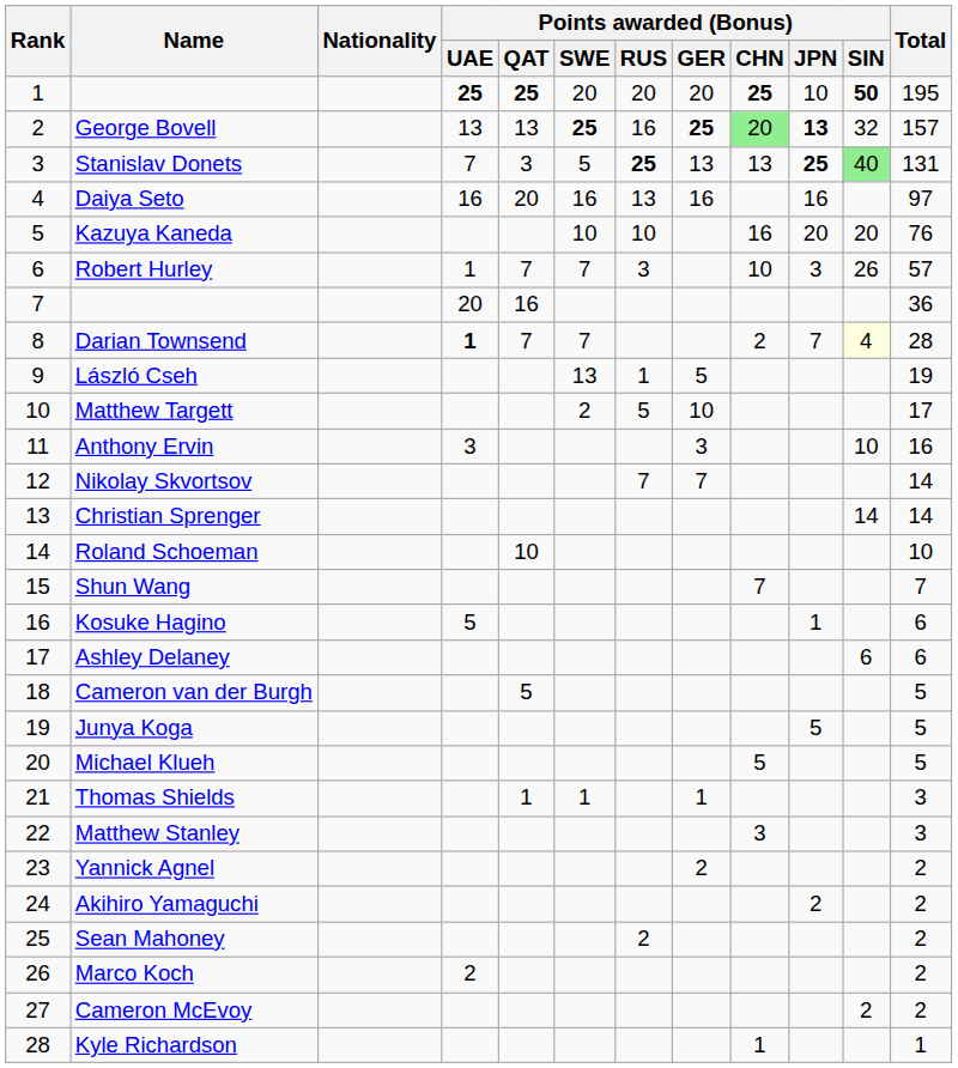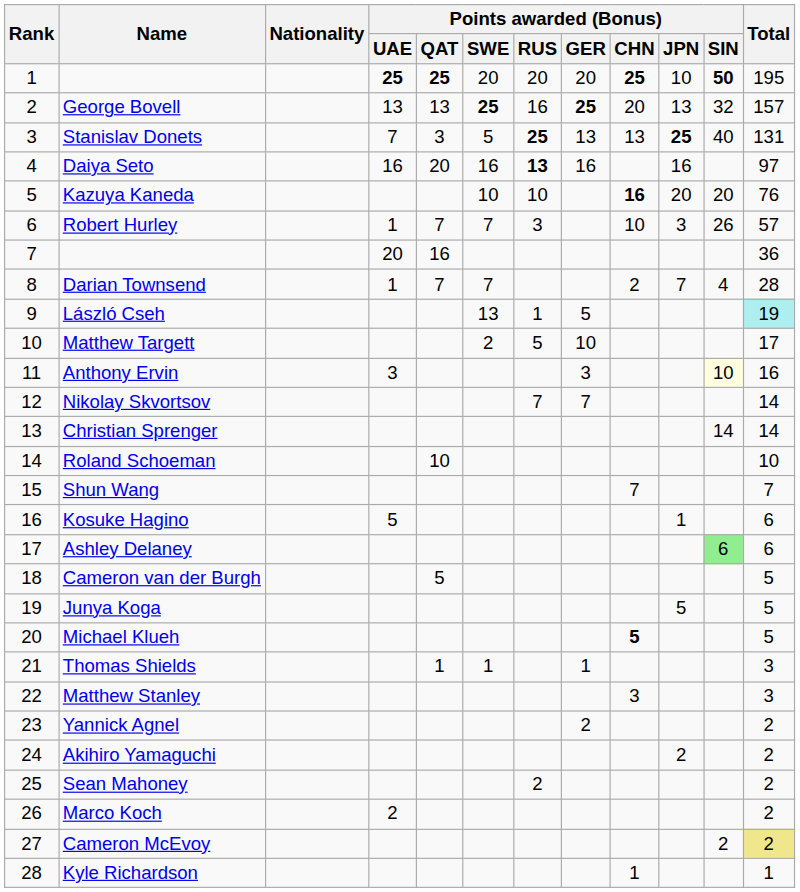George Bovell | Points awarded (Bonus) / CHN: lightgreen background -> no background
George Bovell | Points awarded (Bonus) / JPN: bold -> normal
Stanislav Donets | Points awarded (Bonus) / SIN: lightgreen background -> no background
Daiya Seto | Points awarded (Bonus) / RUS: normal -> bold
Kazuya Kaneda | Points awarded (Bonus) / CHN: normal -> bold
Darian Townsend | Points awarded (Bonus) / UAE: bold -> normal
Darian Townsend | Points awarded (Bonus) / SIN: lightyellow background -> no background
László Cseh | Total: no background -> paleturquoise background
Anthony Ervin | Points awarded (Bonus) / SIN: no background -> lightyellow background
Ashley Delaney | Points awarded (Bonus) / SIN: no background -> lightgreen background
Michael Klueh | Points awarded (Bonus) / CHN: normal -> bold
Cameron McEvoy | Total: no background -> khaki background
